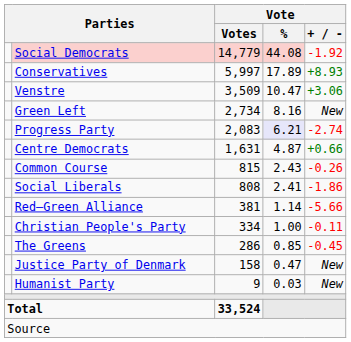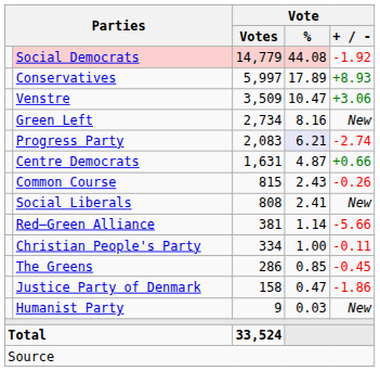Social Liberals | Vote / + / -: -1.86 -> New
Justice Party of Denmark | Vote / + / -: New -> -1.86
